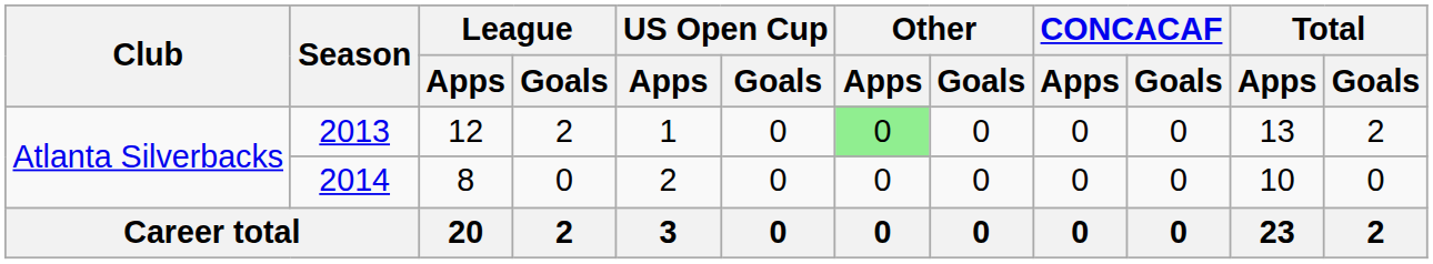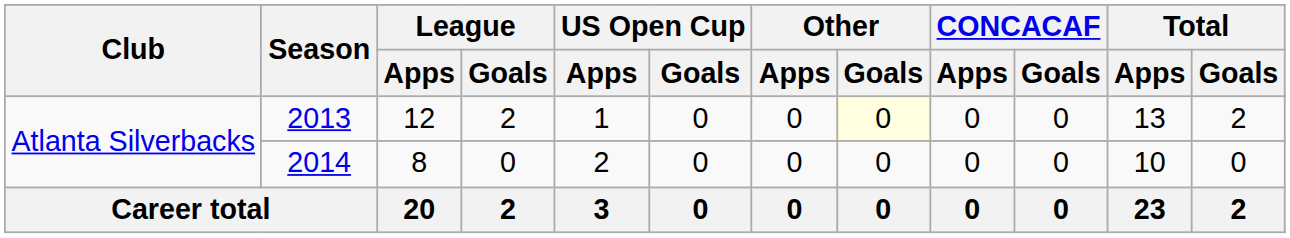2013 | Other / Apps: lightgreen background -> no background
2013 | Other / Goals: no background -> lightyellow background
